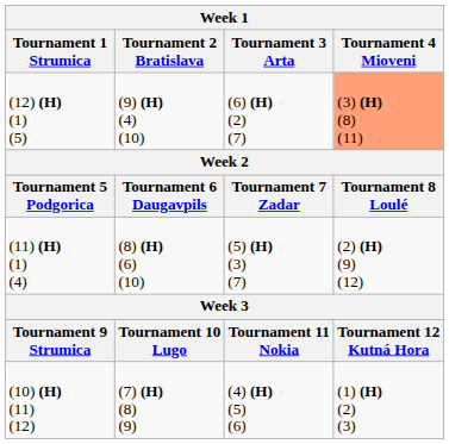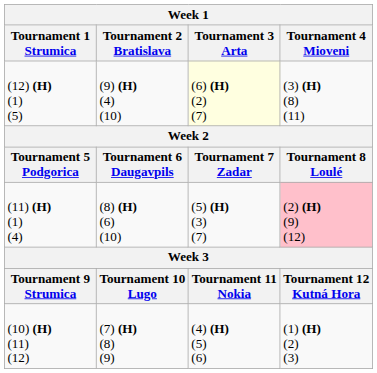(12) (H) (1) (5) | Tournament 3 Arta: no background -> lightyellow background
(12) (H) (1) (5) | Tournament 4 Mioveni: lightsalmon background -> no background
(11) (H) (1) (4) | Tournament 4 Mioveni: no background -> pink background
